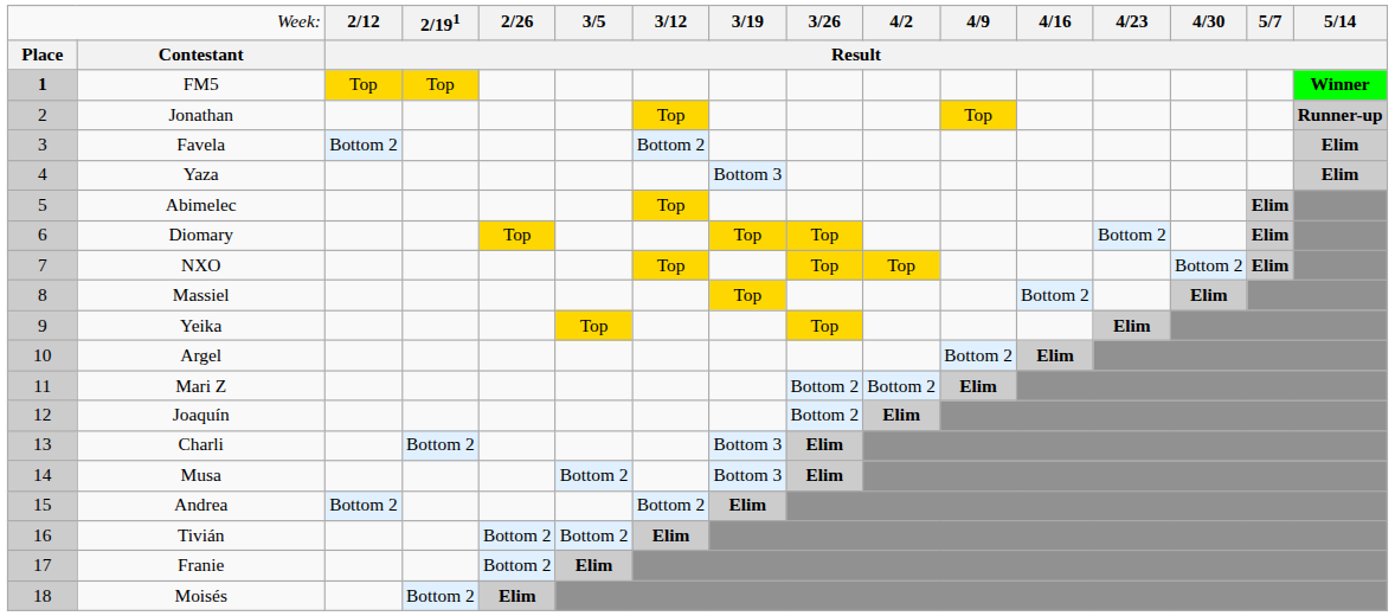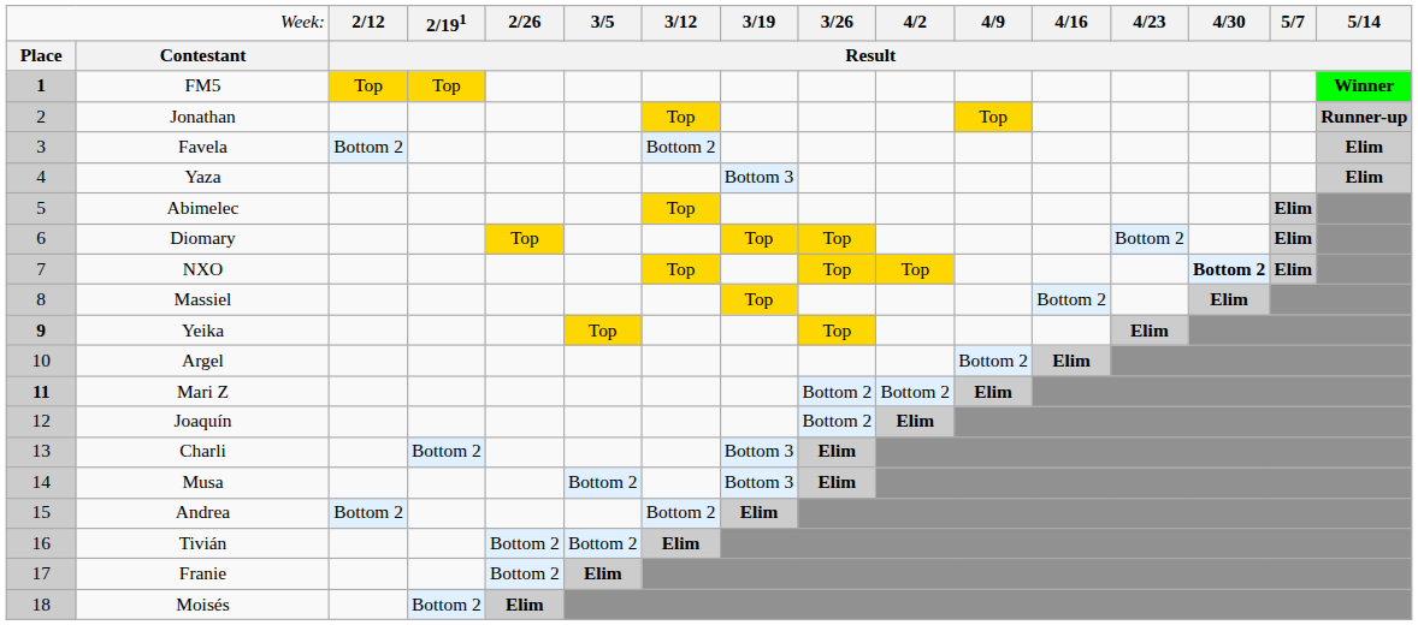NXO | column 14: normal -> bold
Yeika | column 1: normal -> bold
Mari Z | column 1: normal -> bold
